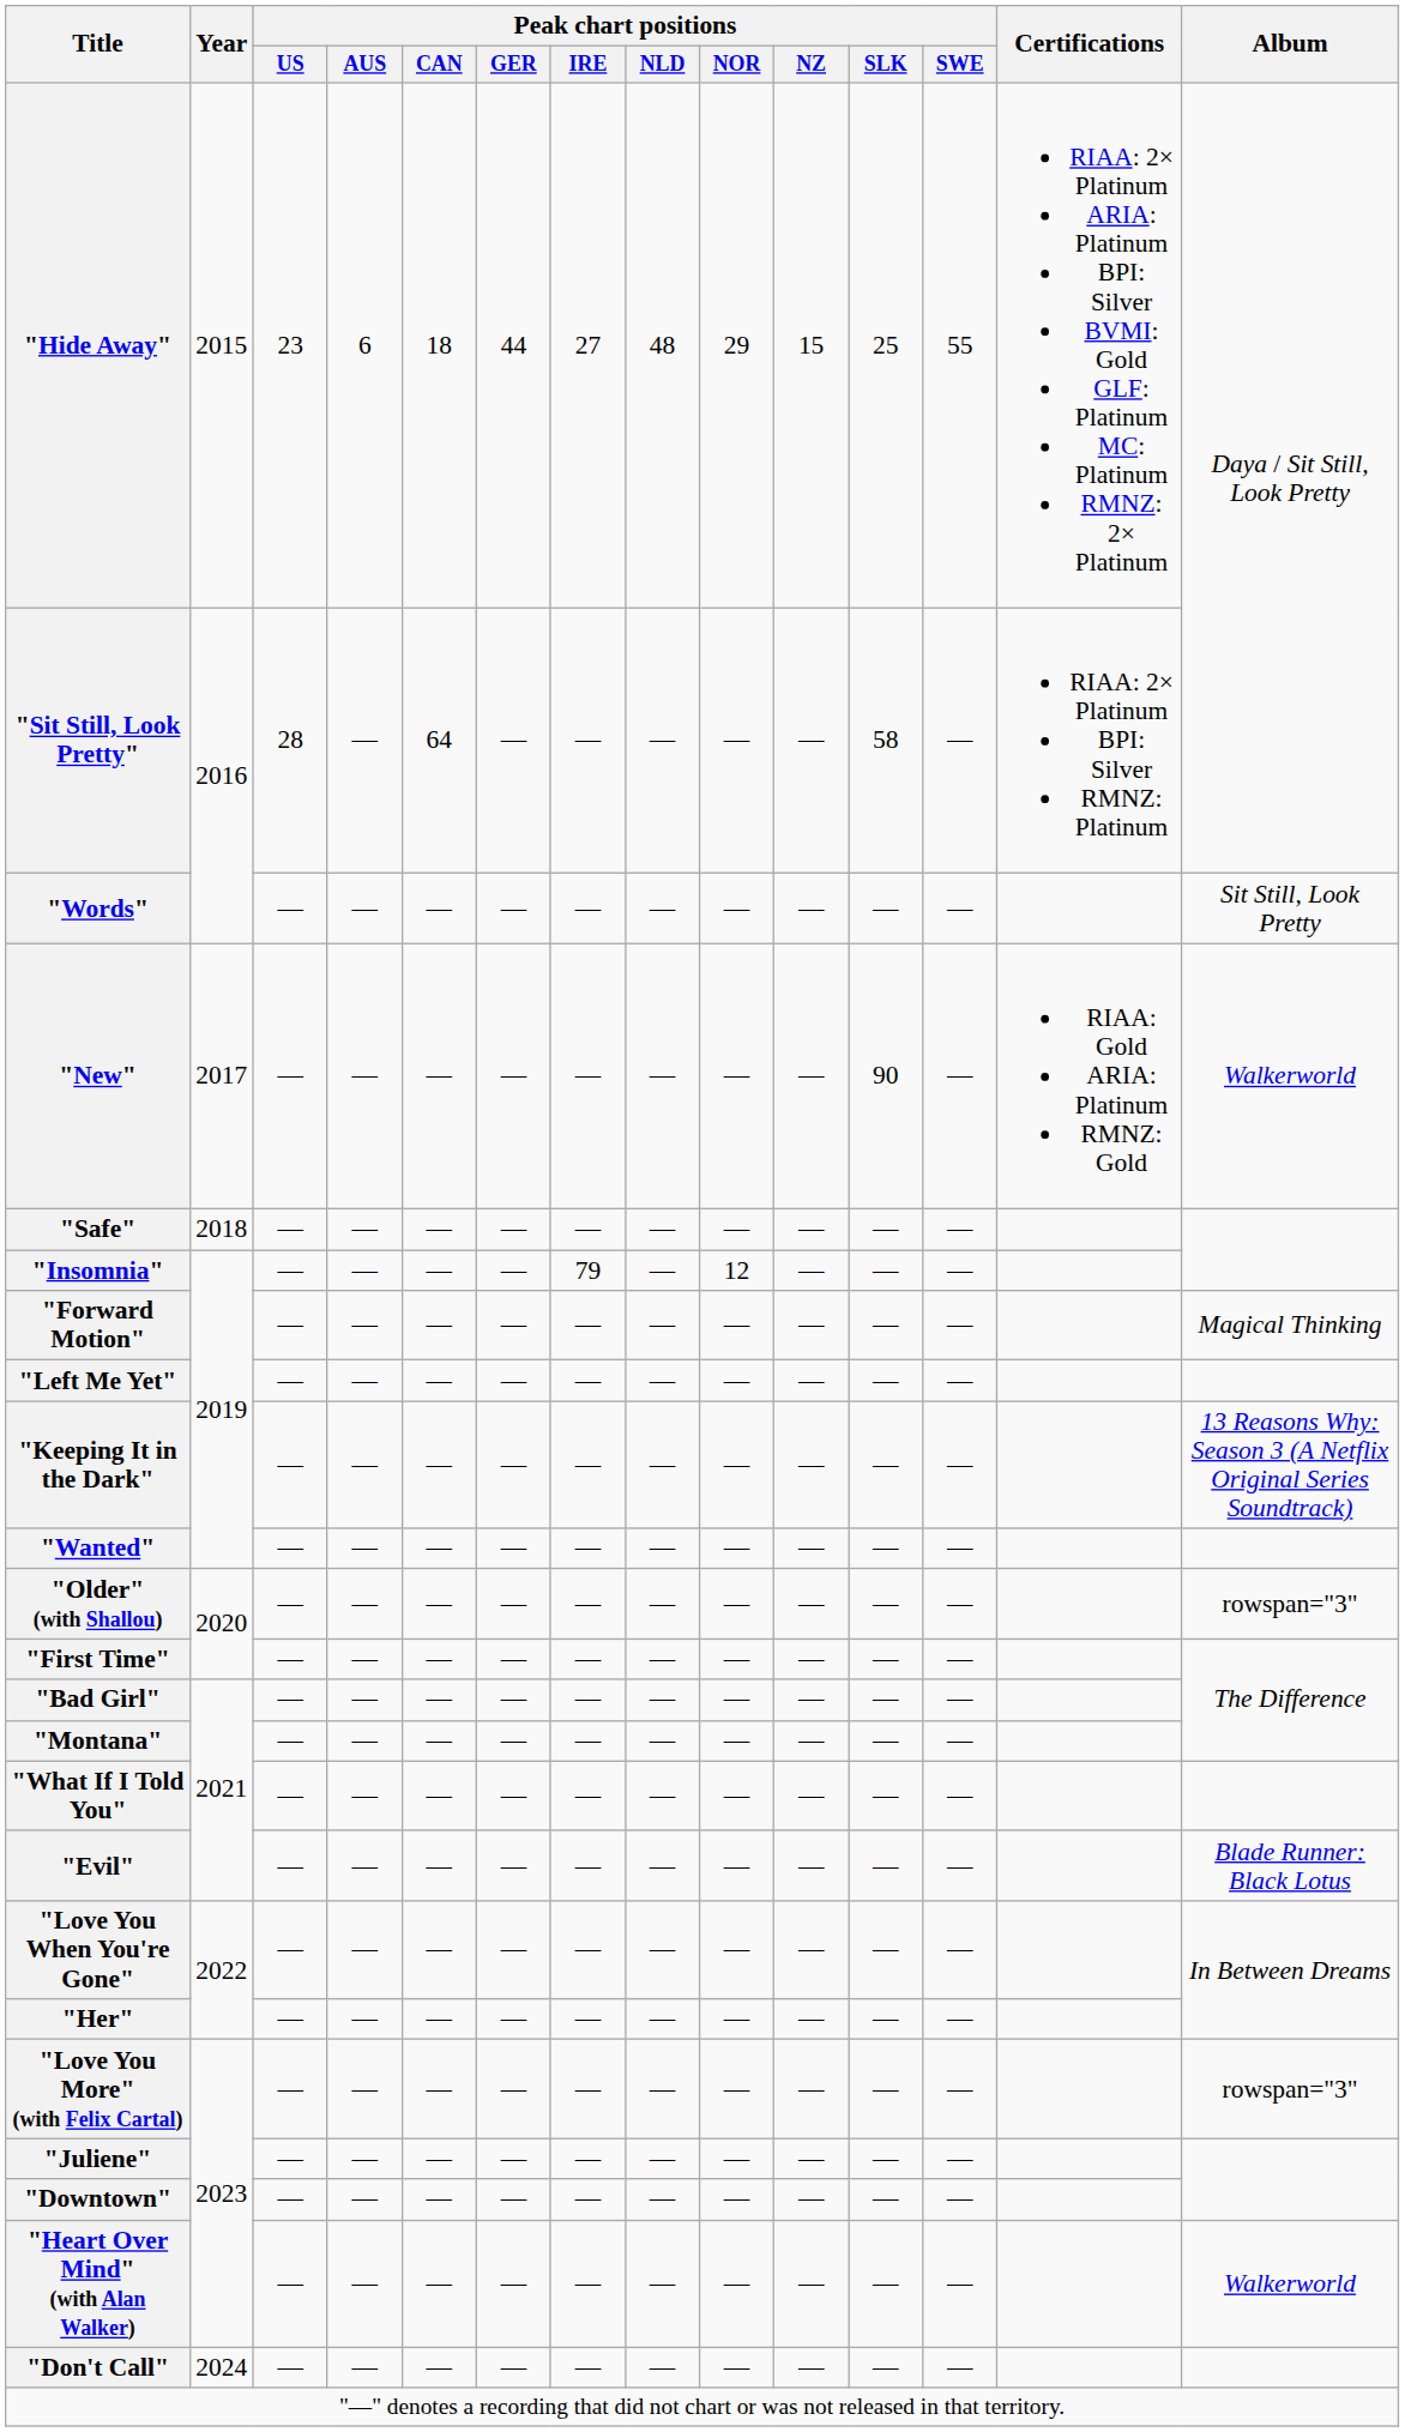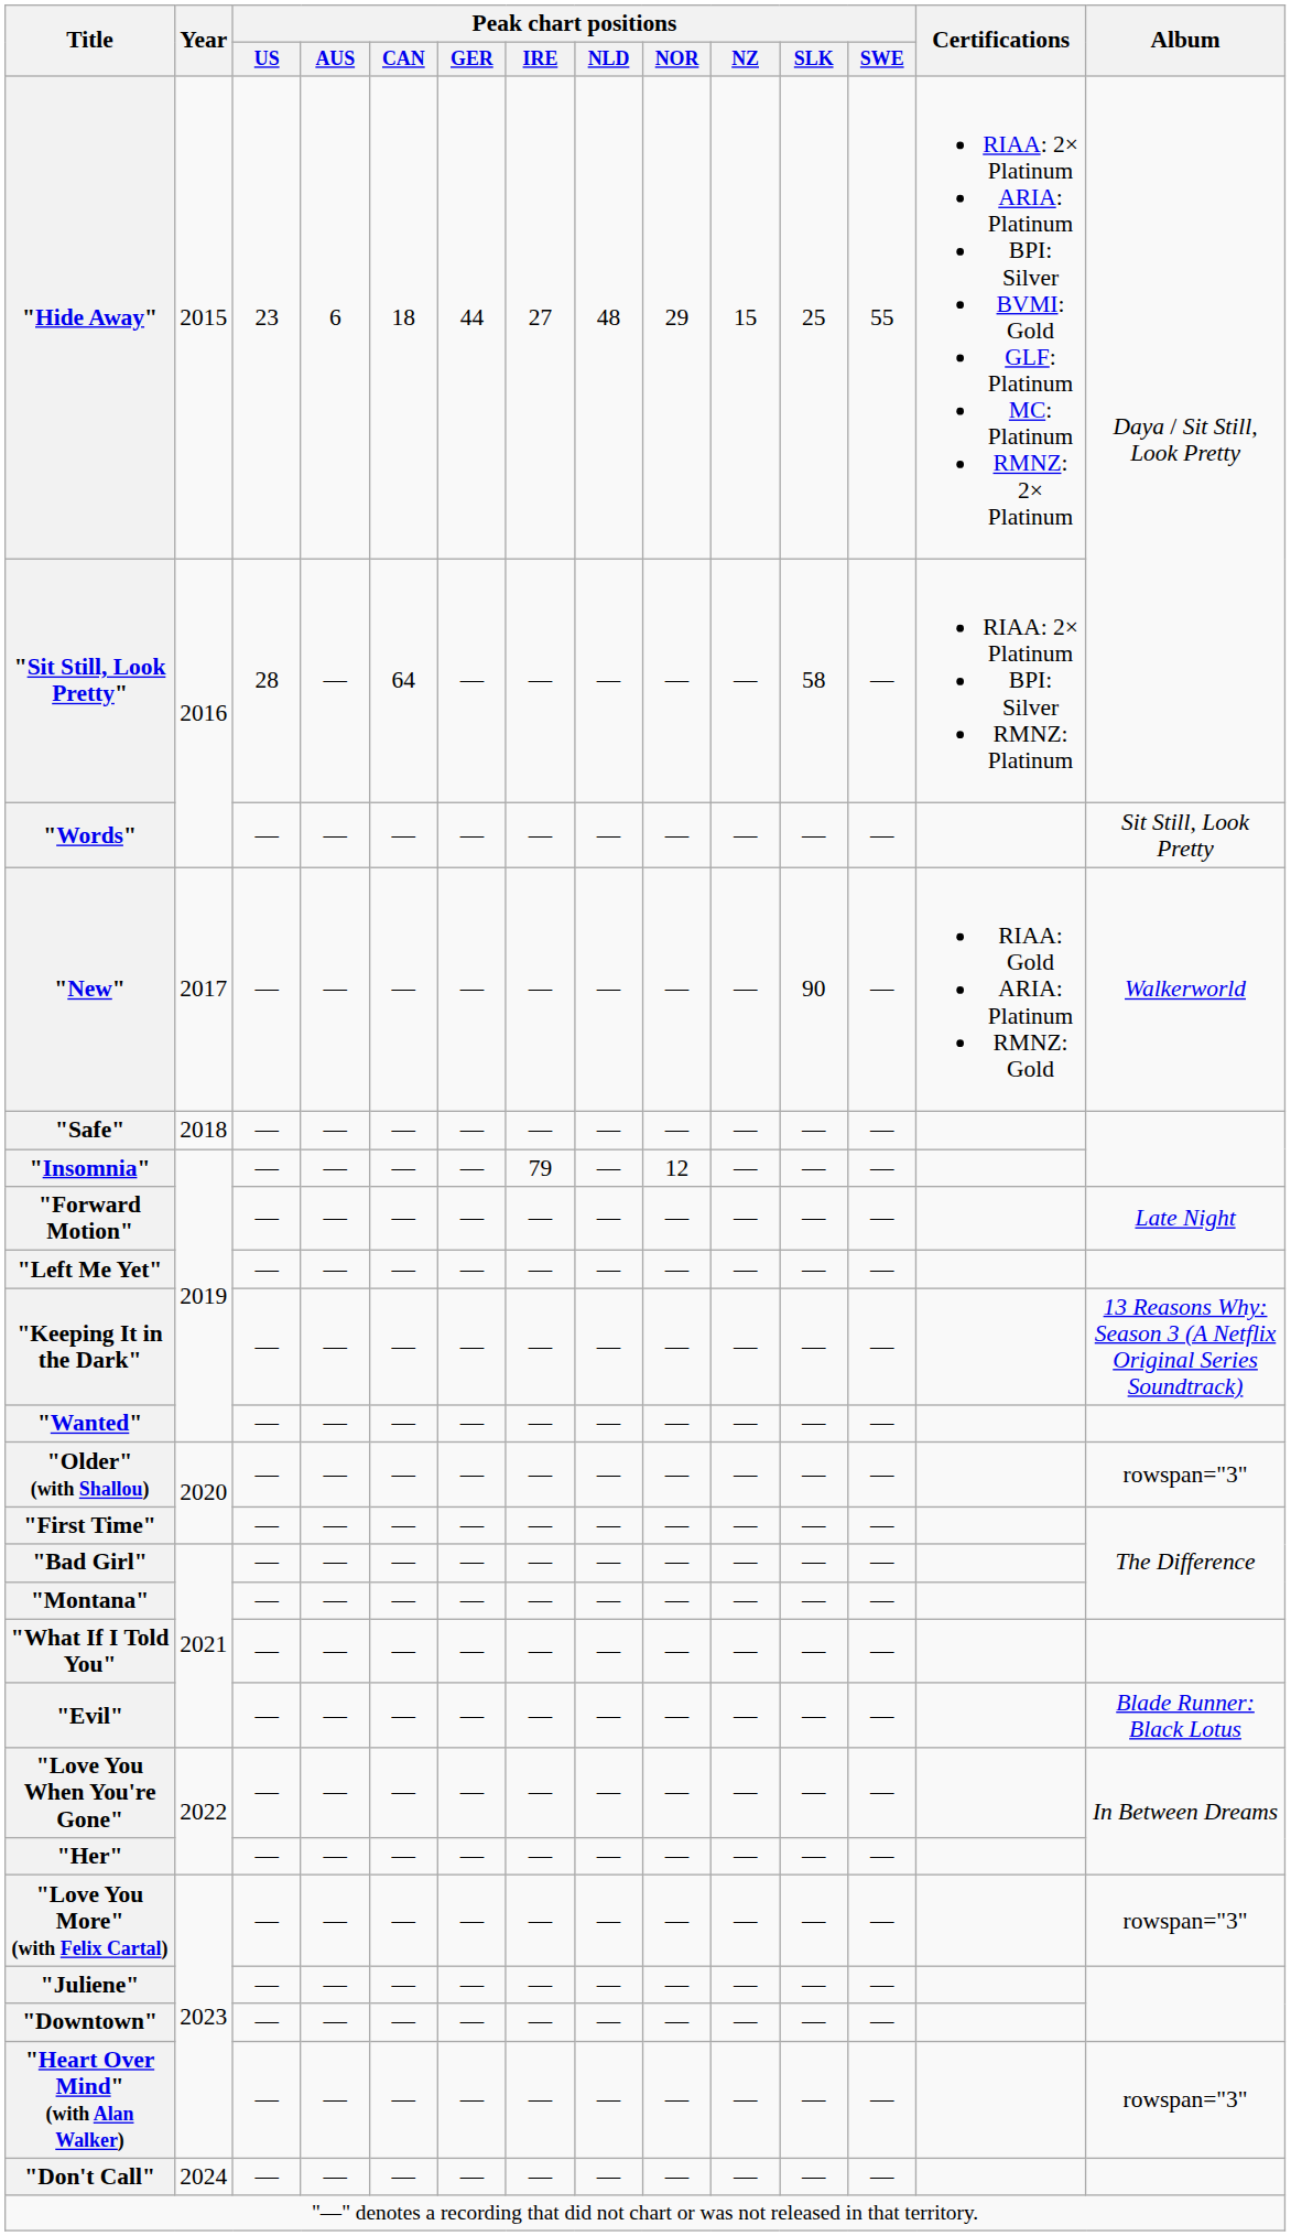"Forward Motion" | Album: Magical Thinking -> Late Night
"Heart Over Mind" (with Alan Walker) | Album: Walkerworld -> rowspan="3"
